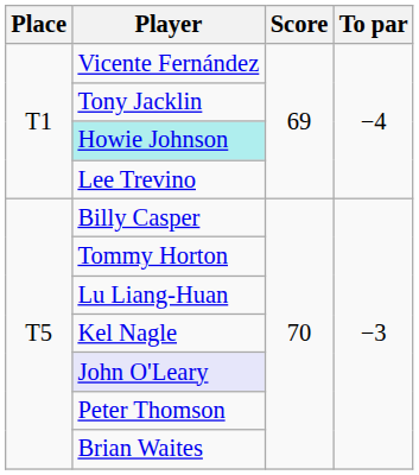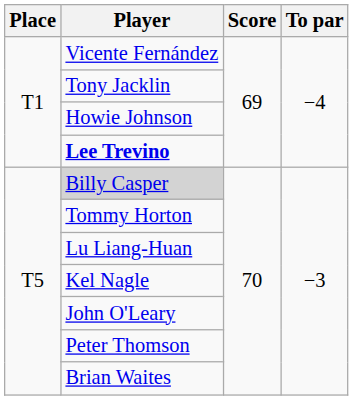Howie Johnson | Player: paleturquoise background -> no background
Lee Trevino | Player: normal -> bold
Billy Casper | Player: no background -> lightgrey background
John O'Leary | Player: lavender background -> no background
